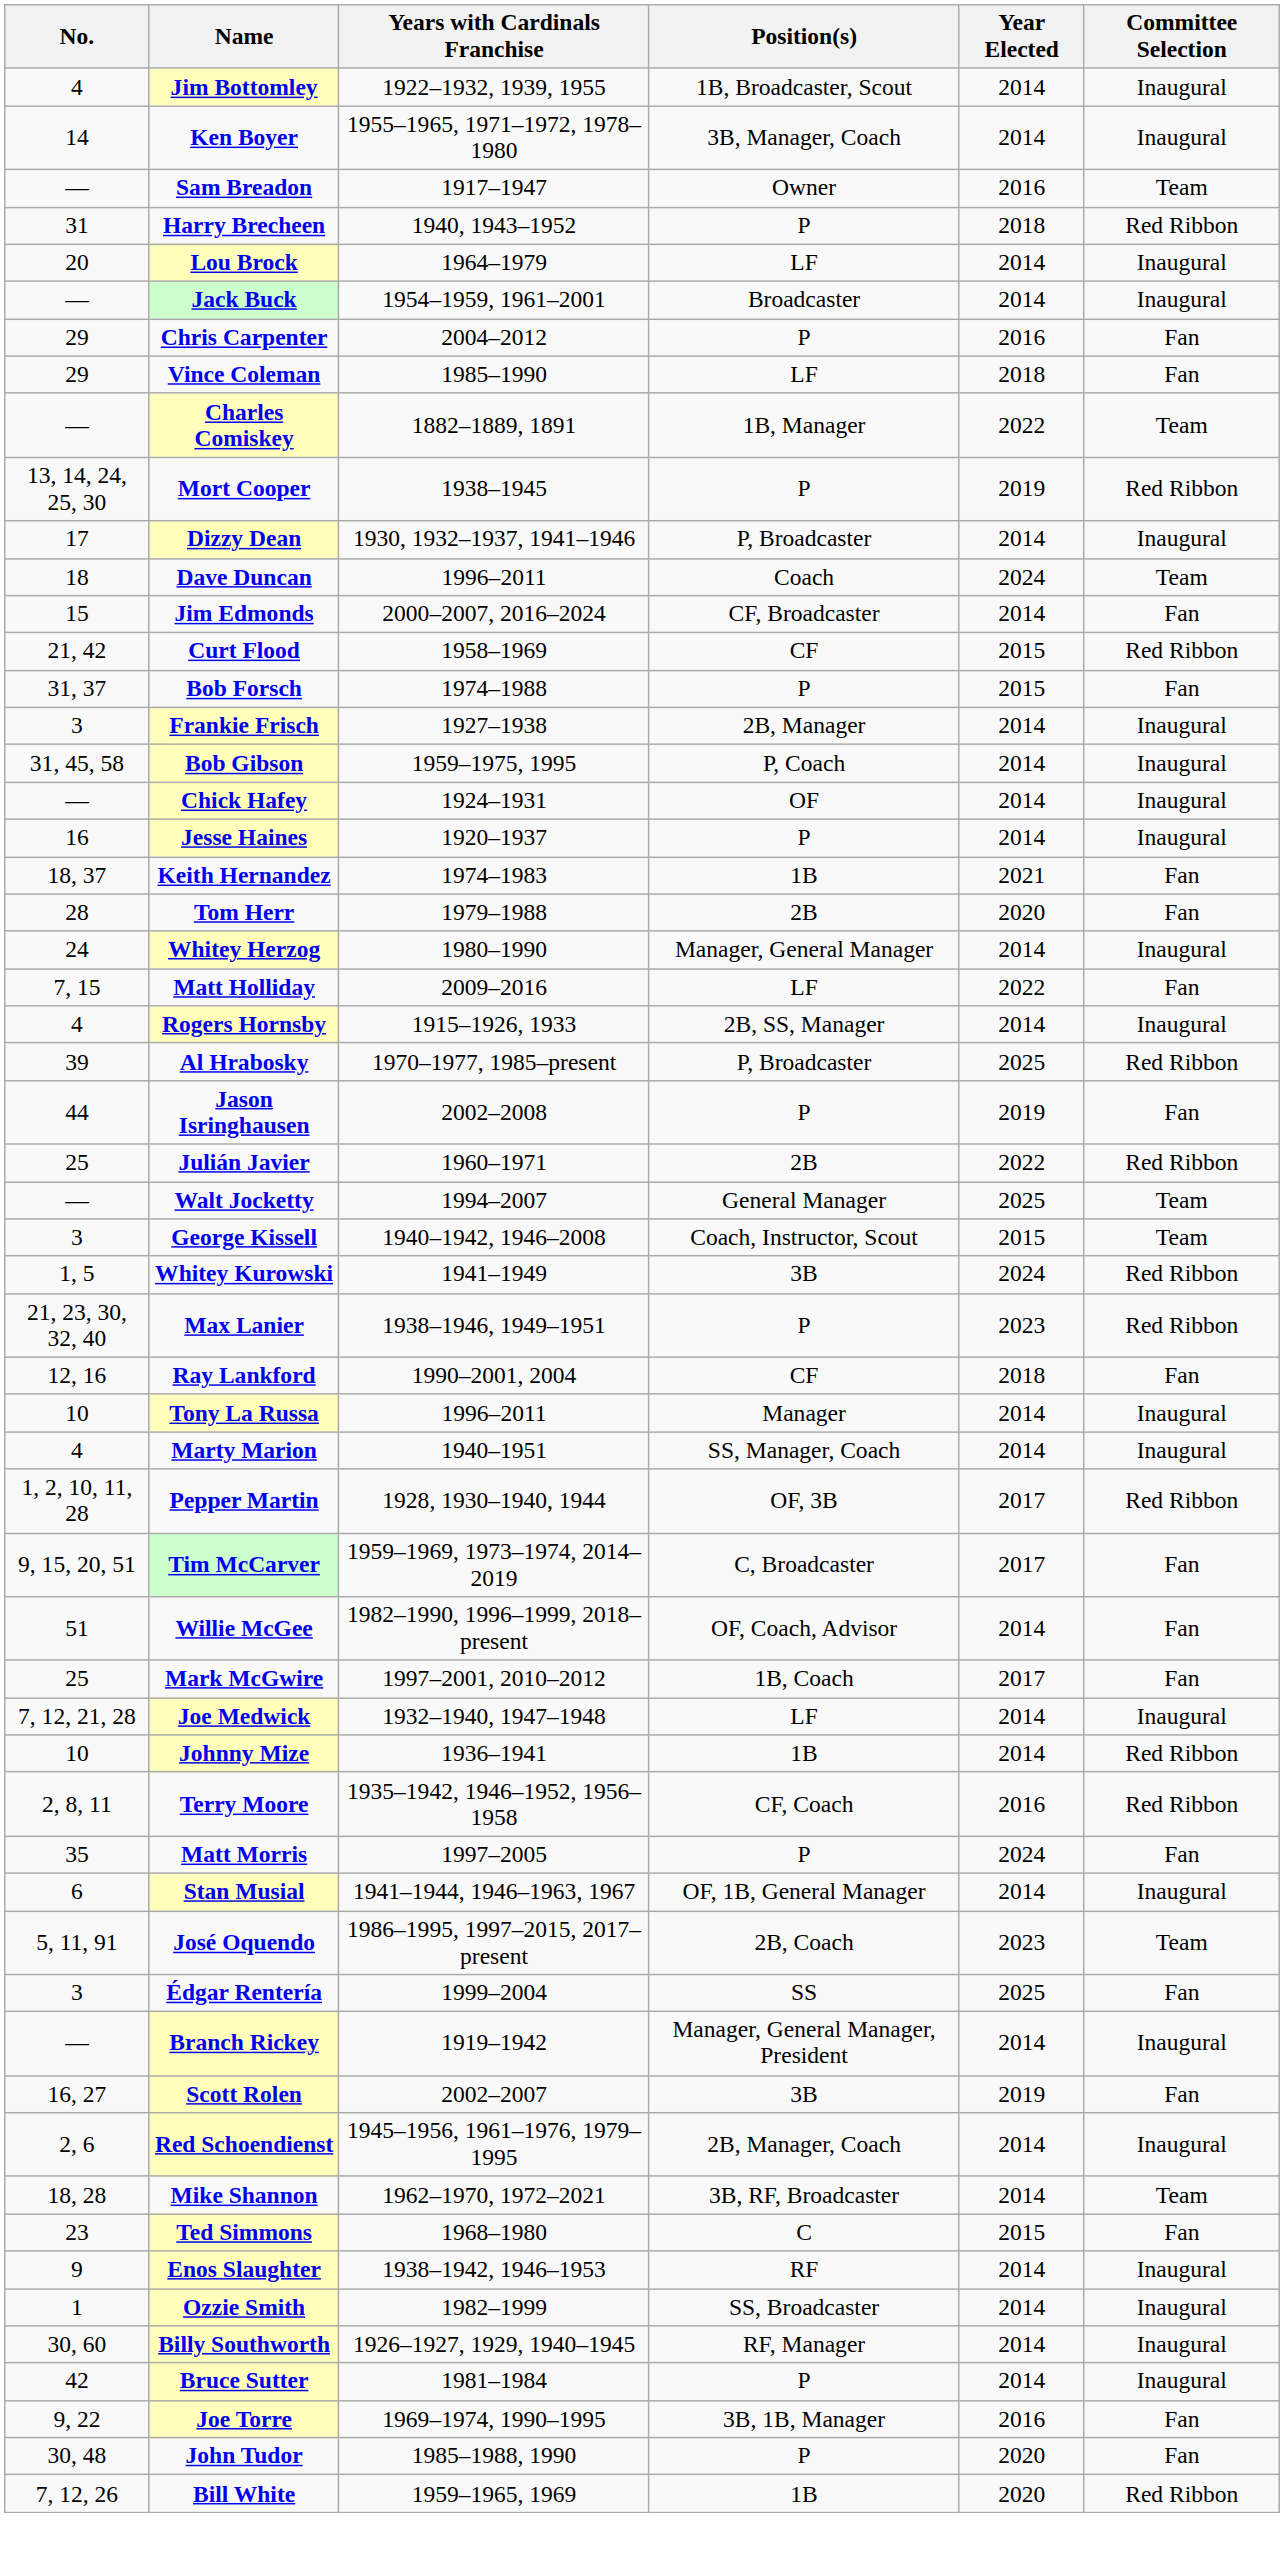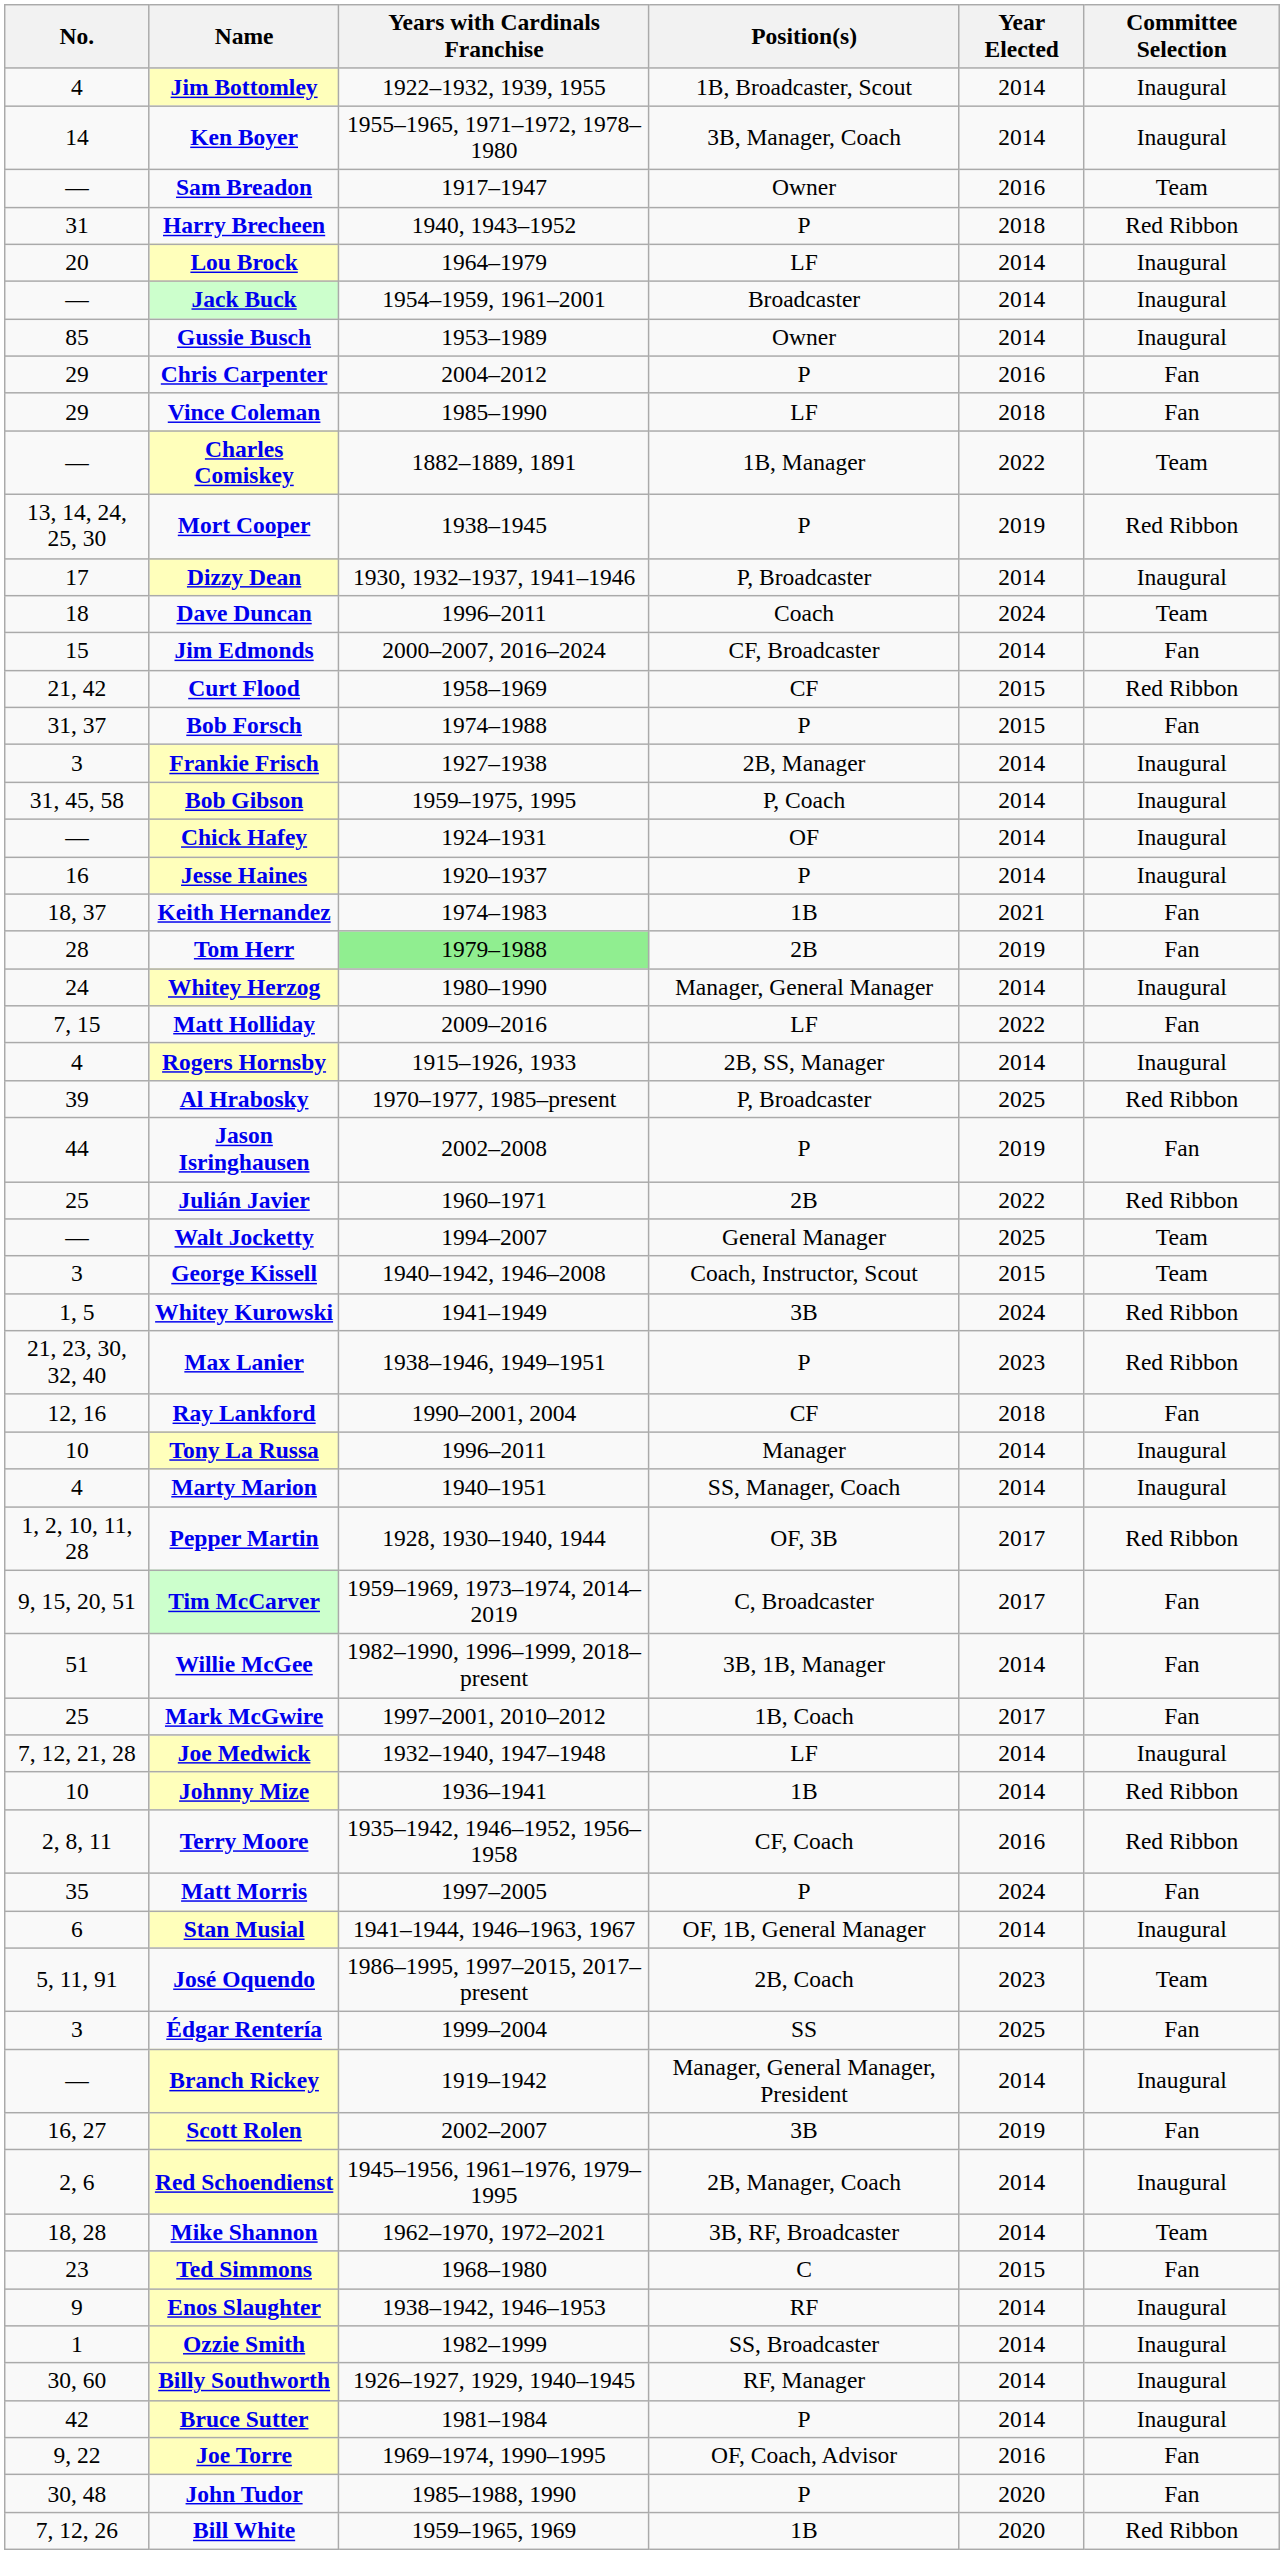+ row: 85 | Gussie Busch | 1953–1989 | Owner | 2014 | Inaugural
Tom Herr | Years with Cardinals Franchise: no background -> lightgreen background
Tom Herr | Year Elected: 2020 -> 2019
Willie McGee | Position(s): OF, Coach, Advisor -> 3B, 1B, Manager
Joe Torre | Position(s): 3B, 1B, Manager -> OF, Coach, Advisor
